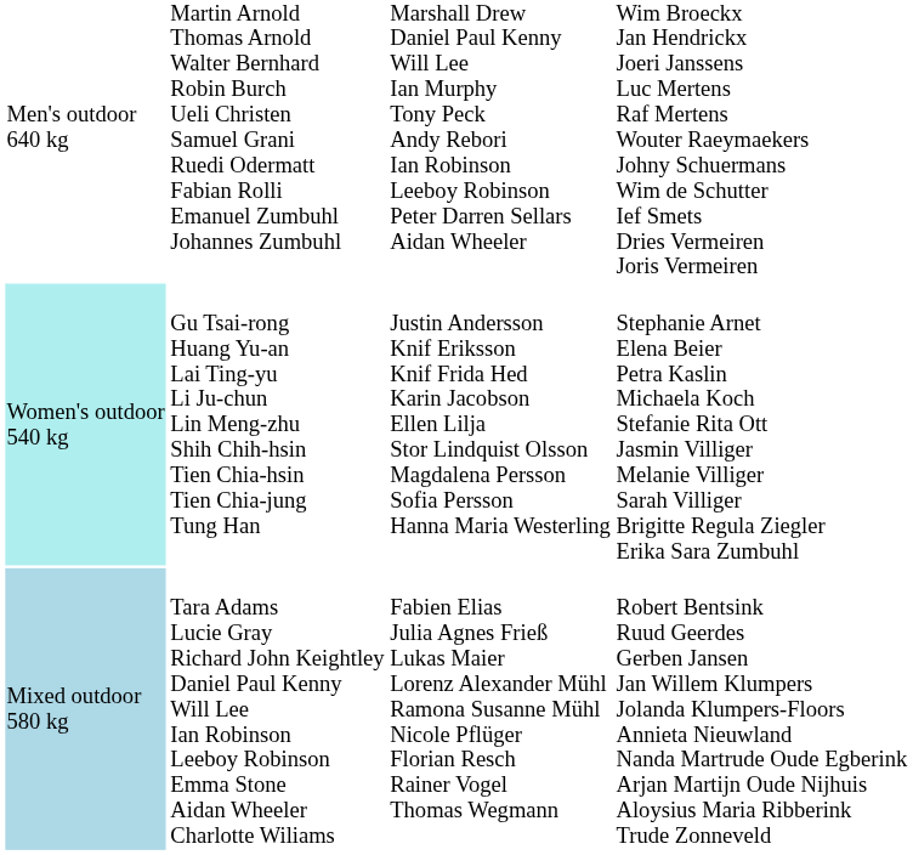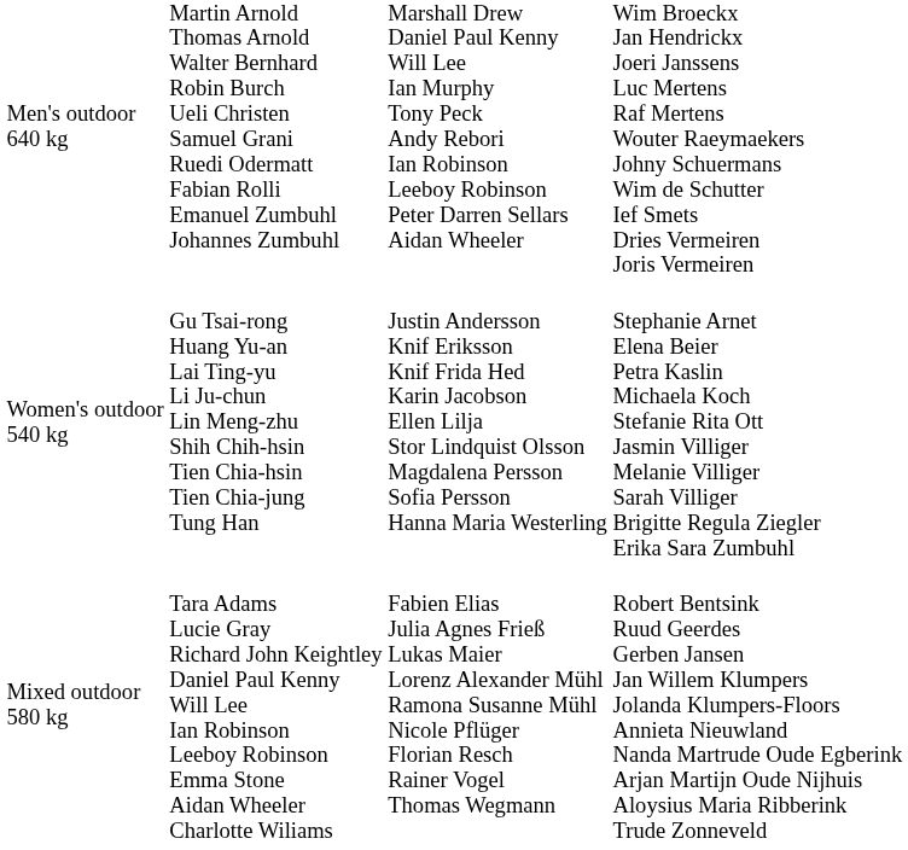Women's outdoor 540 kg | column 1: paleturquoise background -> no background
Mixed outdoor 580 kg | column 1: lightblue background -> no background
